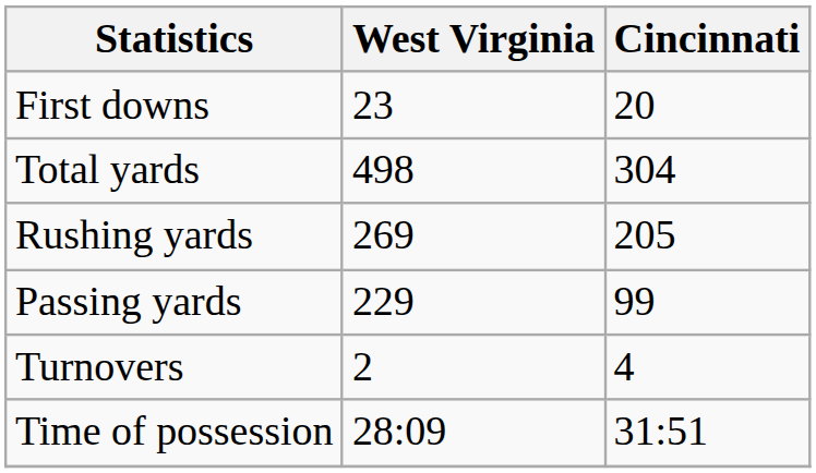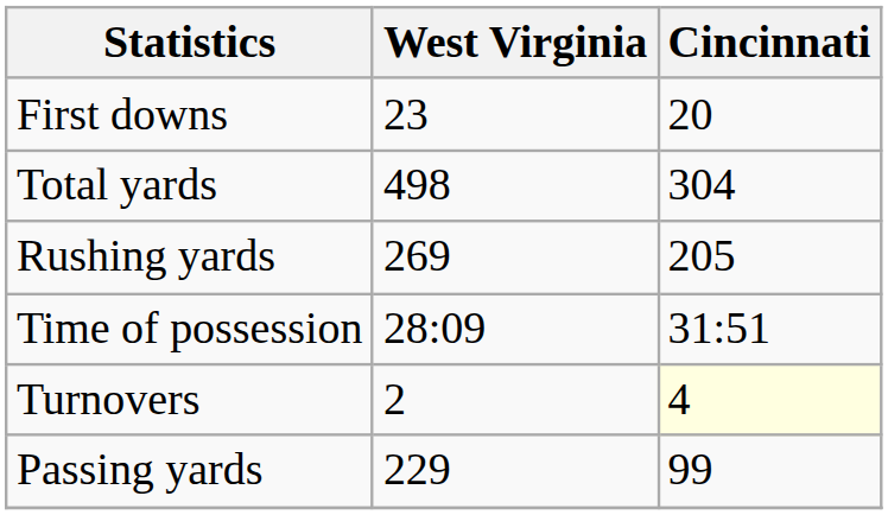rows swapped: Passing yards <-> Time of possession
Turnovers | Cincinnati: no background -> lightyellow background
